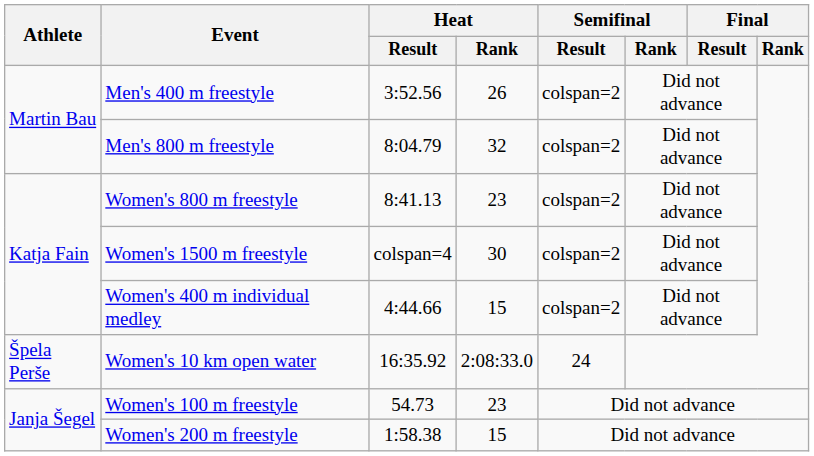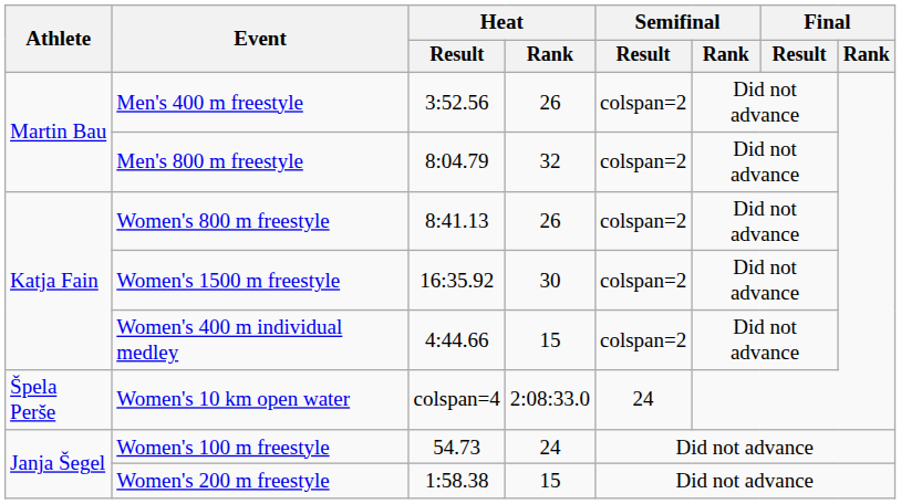Women's 800 m freestyle | Heat / Rank: 23 -> 26
Women's 1500 m freestyle | Heat / Result: colspan=4 -> 16:35.92
Women's 10 km open water | Heat / Result: 16:35.92 -> colspan=4
Women's 100 m freestyle | Heat / Rank: 23 -> 24
